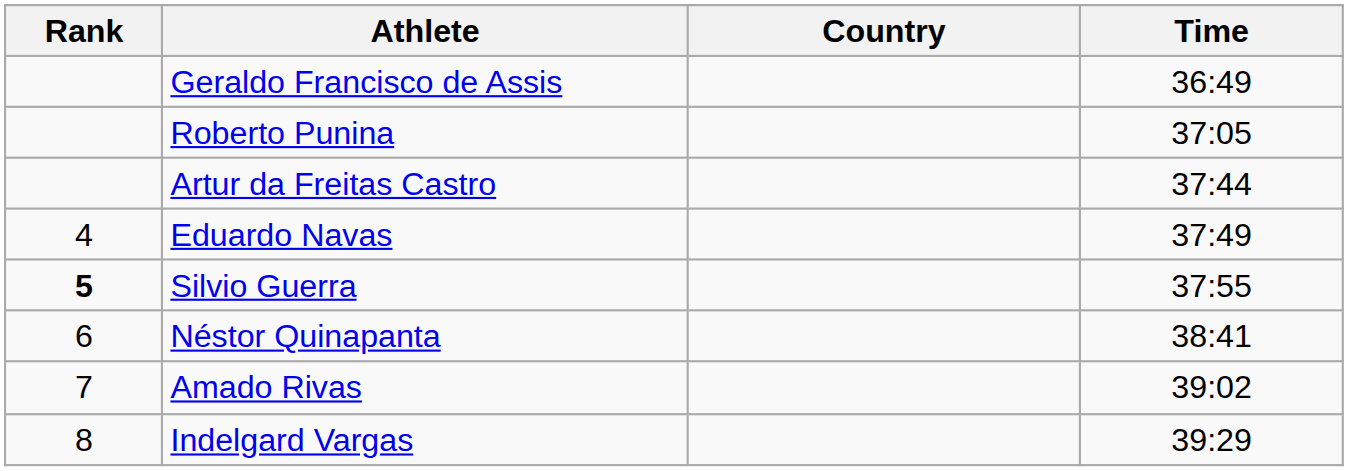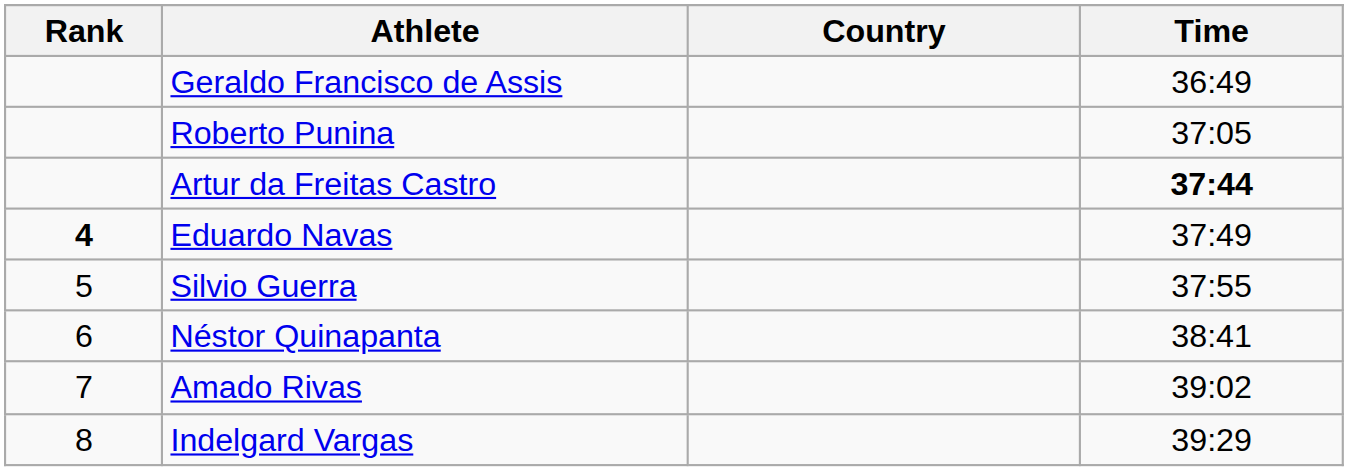Artur da Freitas Castro | Time: normal -> bold
Eduardo Navas | Rank: normal -> bold
Silvio Guerra | Rank: bold -> normal
